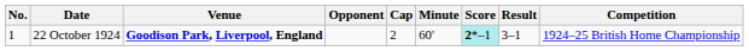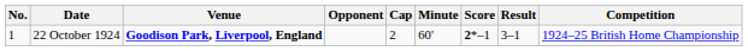22 October 1924 | Score: paleturquoise background -> no background
